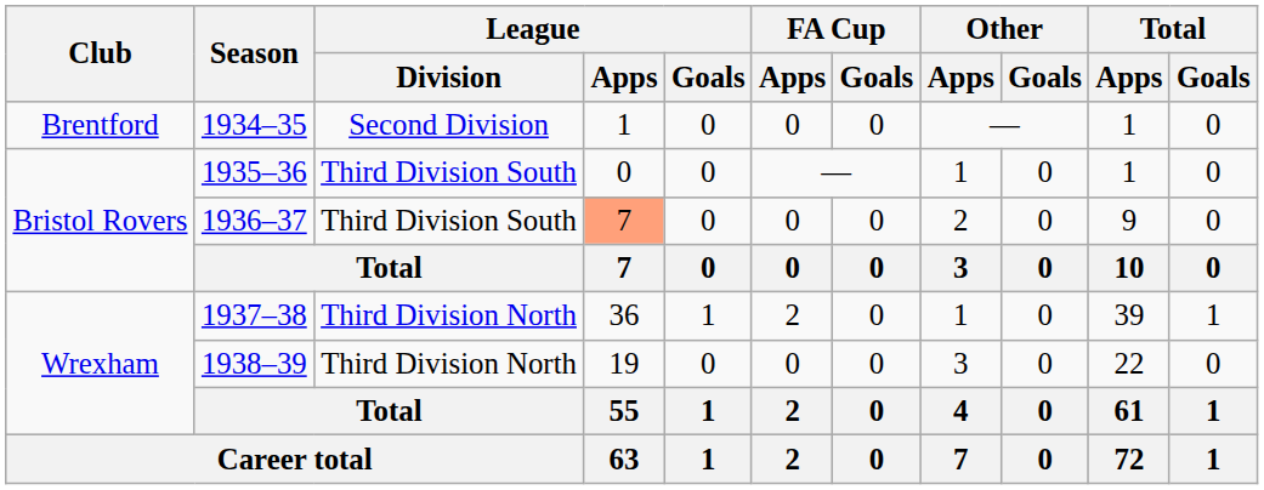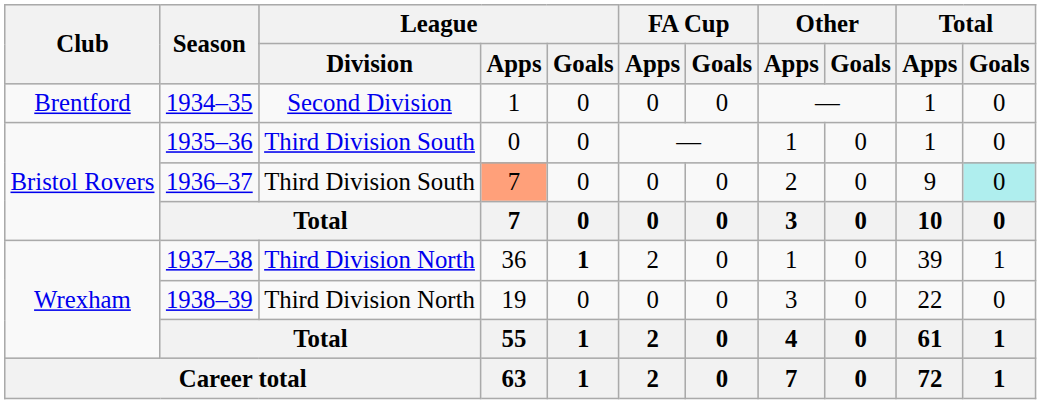1936–37 | Total / Goals: no background -> paleturquoise background
1937–38 | League / Goals: normal -> bold
